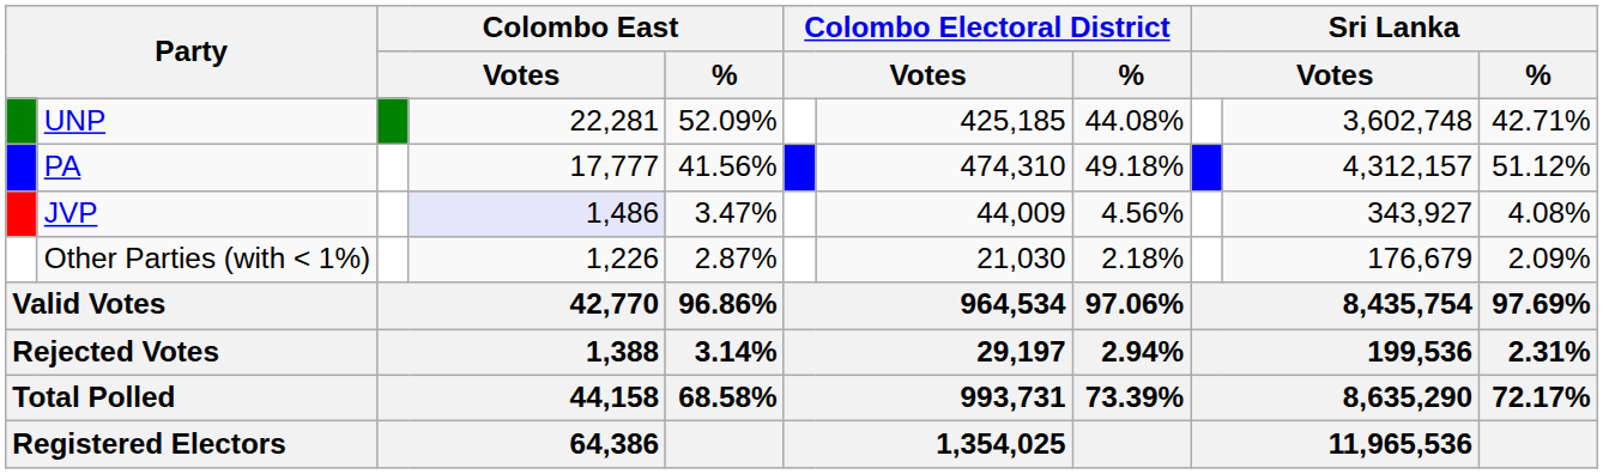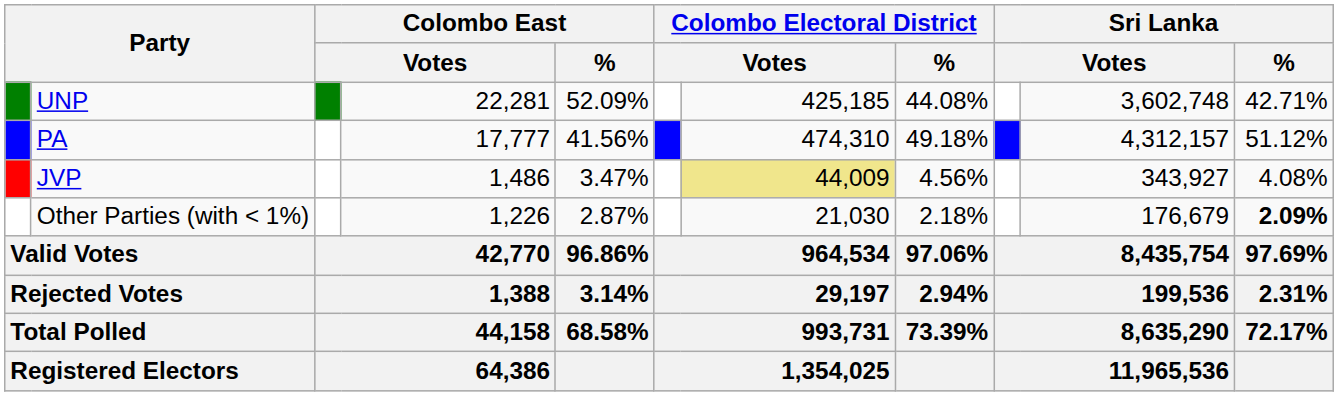JVP | column 4: lavender background -> no background
JVP | column 7: no background -> khaki background
Other Parties (with < 1%) | Sri Lanka / %: normal -> bold
